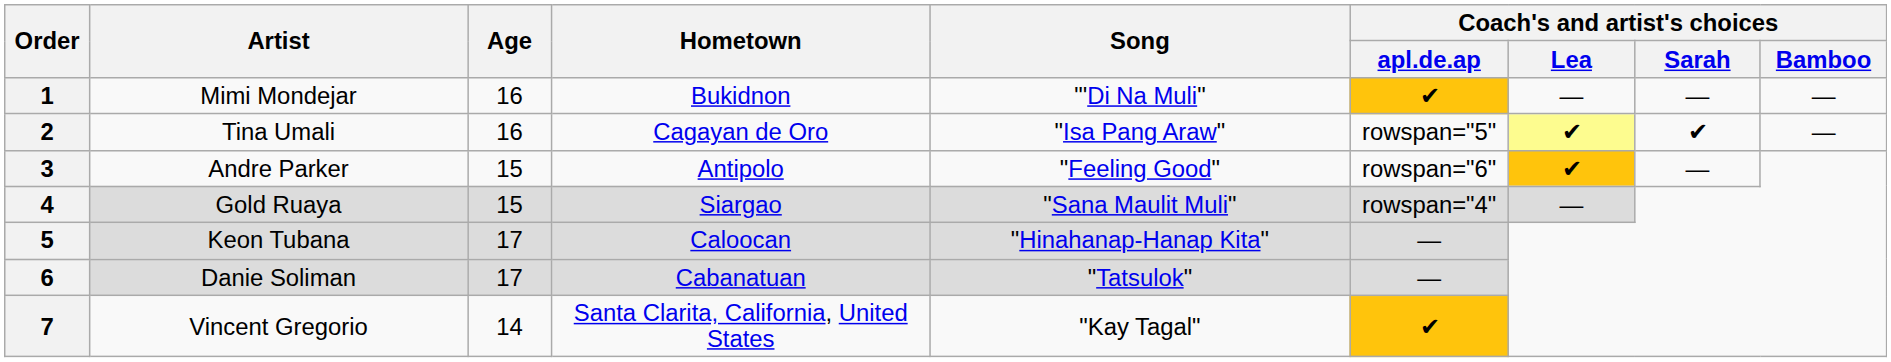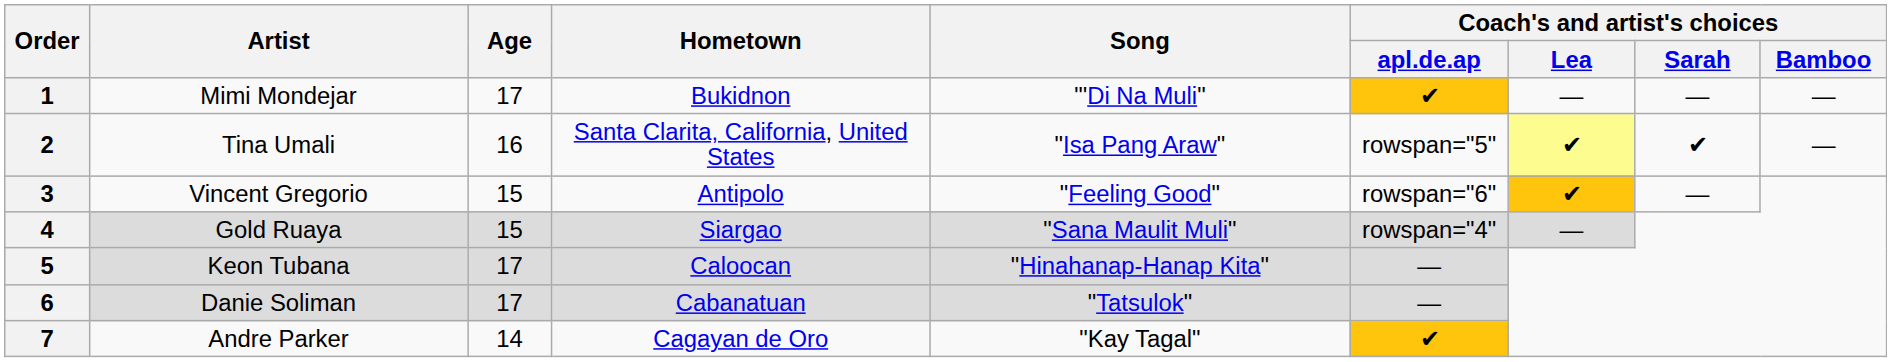1 | Age: 16 -> 17
2 | Hometown: Cagayan de Oro -> Santa Clarita, California, United States
3 | Artist: Andre Parker -> Vincent Gregorio
7 | Artist: Vincent Gregorio -> Andre Parker
7 | Hometown: Santa Clarita, California, United States -> Cagayan de Oro
